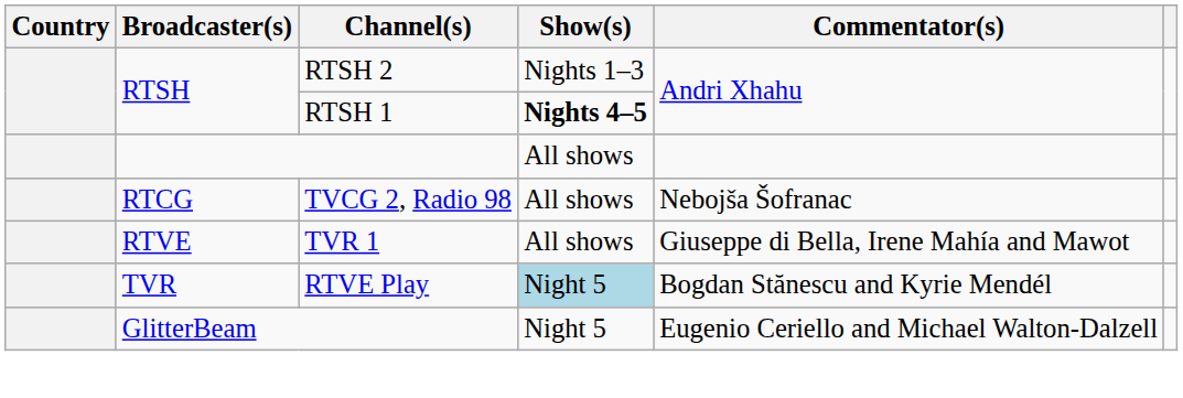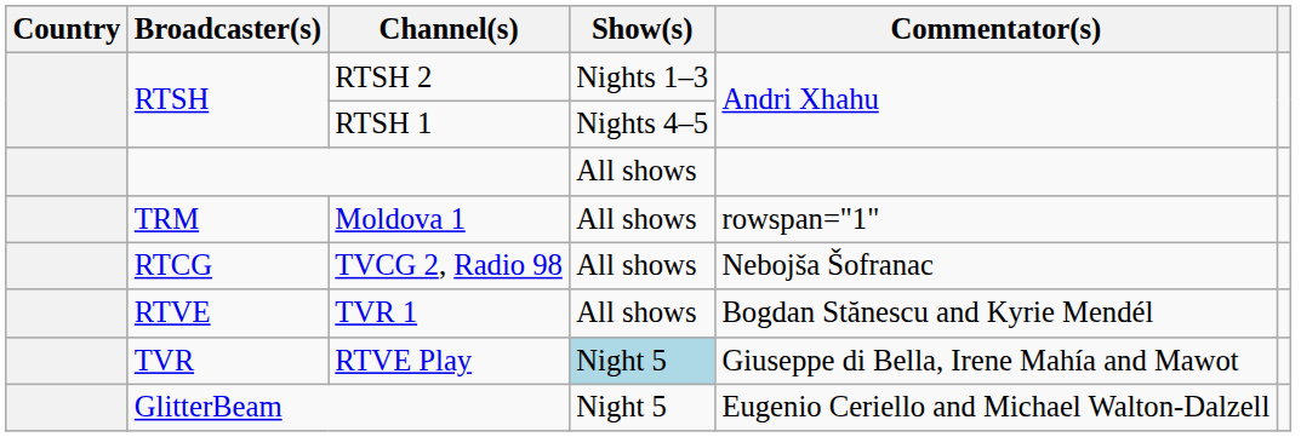RTSH 1 | Show(s): bold -> normal
+ row: TRM | Moldova 1 | All shows | rowspan="1"
TVR 1 | Commentator(s): Giuseppe di Bella, Irene Mahía and Mawot -> Bogdan Stănescu and Kyrie Mendél
RTVE Play | Commentator(s): Bogdan Stănescu and Kyrie Mendél -> Giuseppe di Bella, Irene Mahía and Mawot
